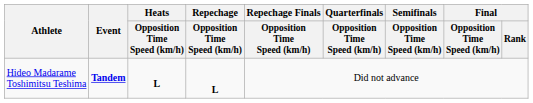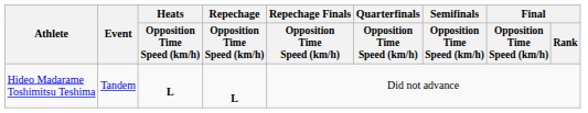Hideo Madarame Toshimitsu Teshima | Event: bold -> normal
